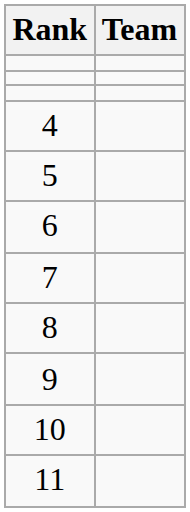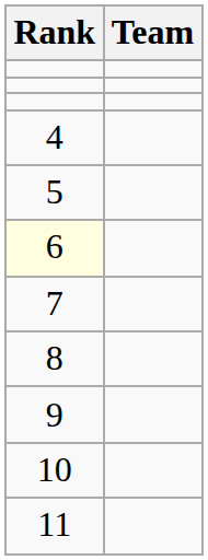row 7 | Rank: no background -> lightyellow background
